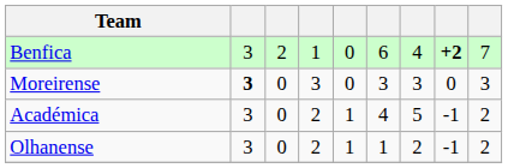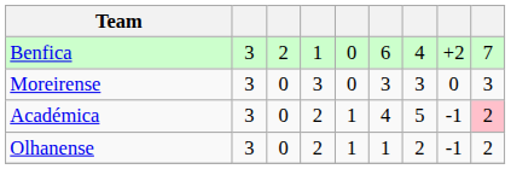Benfica | column 8: bold -> normal
Moreirense | column 2: bold -> normal
Académica | column 9: no background -> pink background
